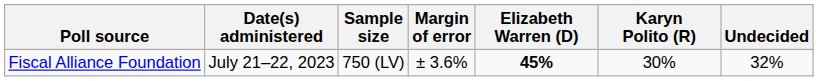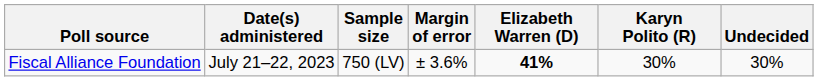Fiscal Alliance Foundation | Elizabeth Warren (D): 45% -> 41%
Fiscal Alliance Foundation | Undecided: 32% -> 30%
